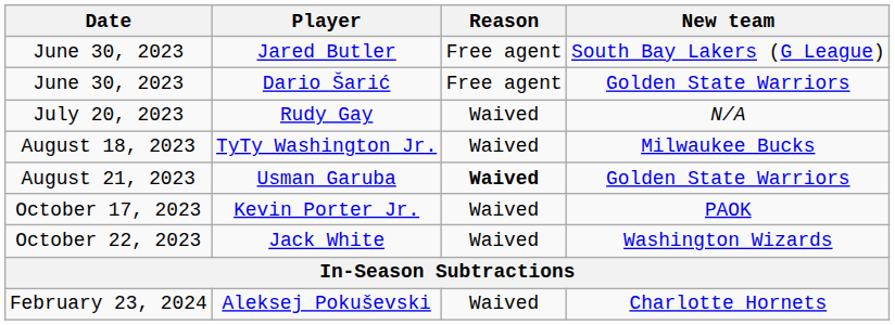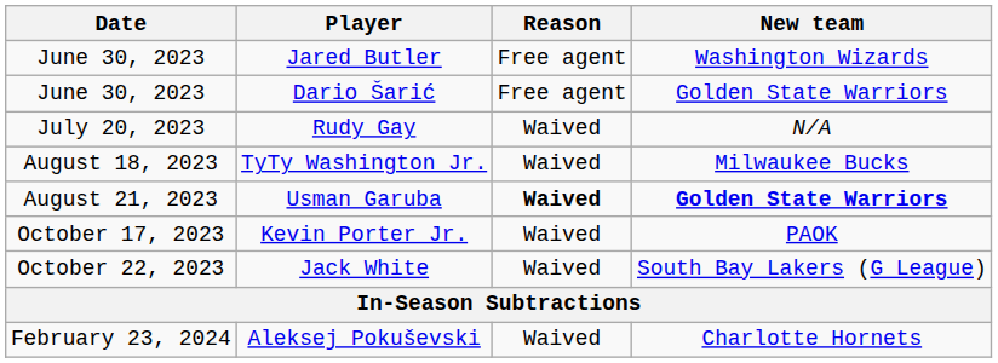Jared Butler | New team: South Bay Lakers (G League) -> Washington Wizards
Usman Garuba | New team: normal -> bold
Jack White | New team: Washington Wizards -> South Bay Lakers (G League)
